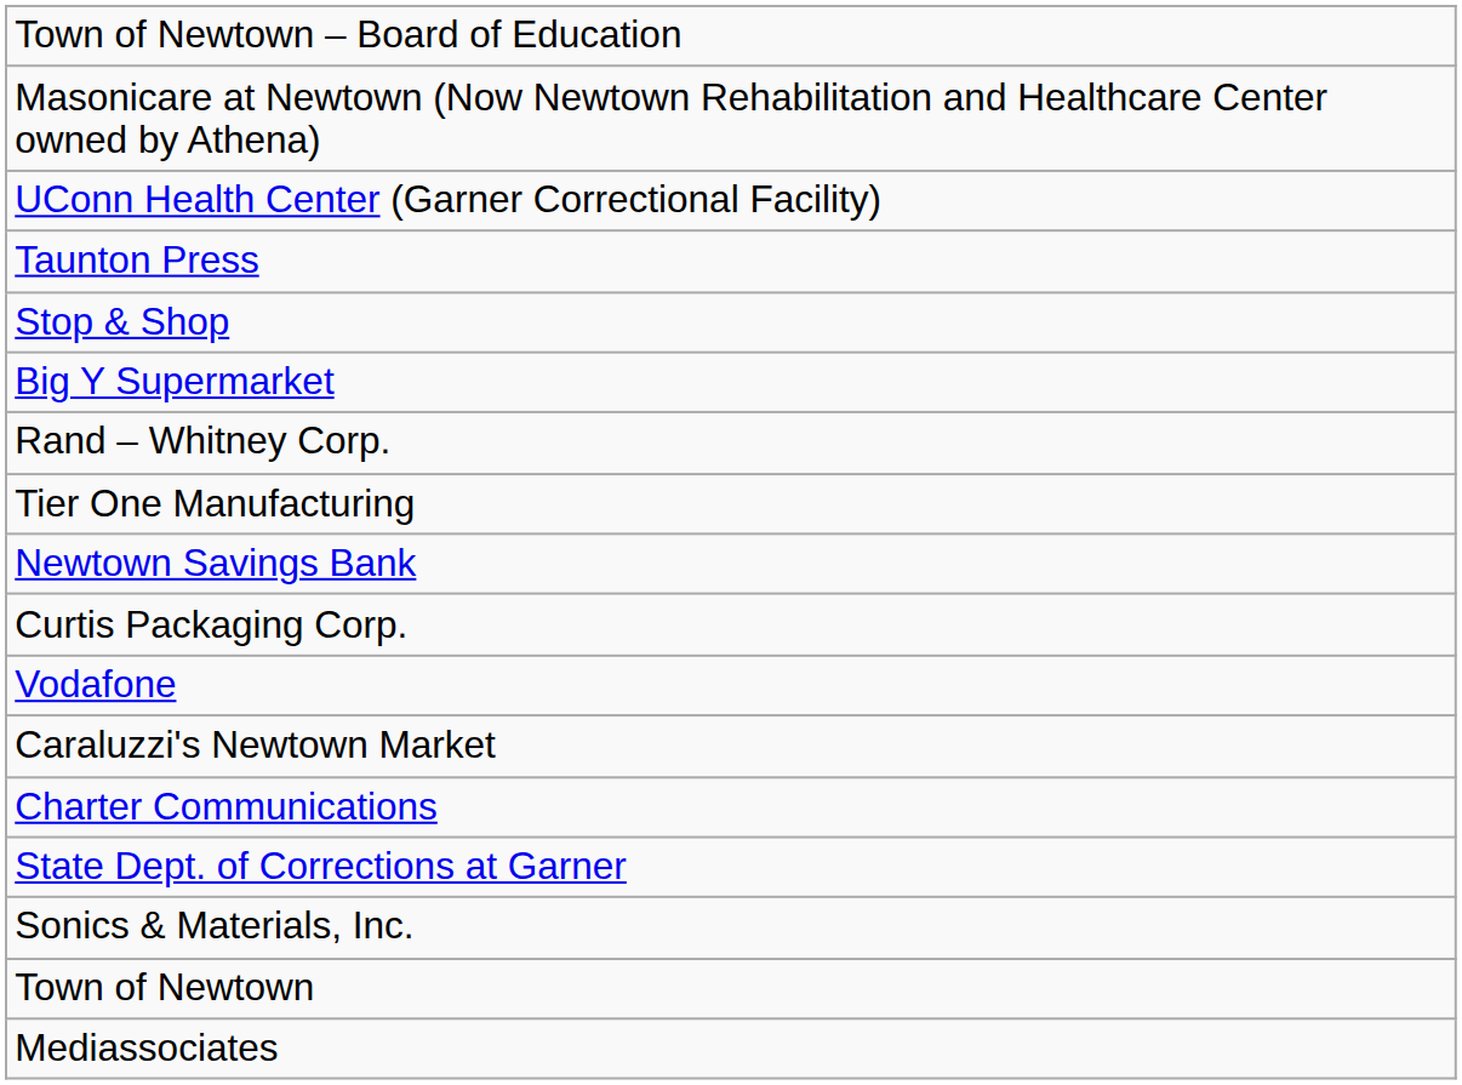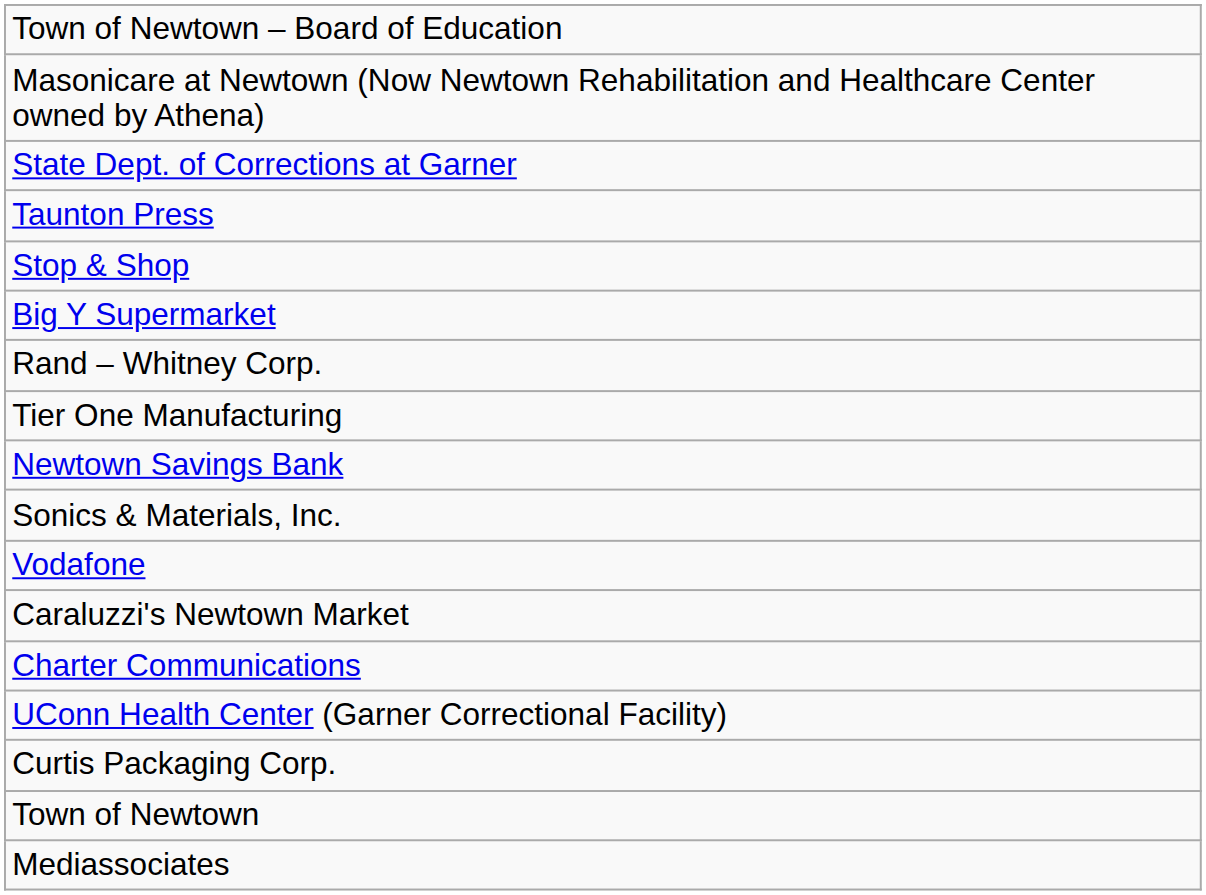row 3 | column 1: UConn Health Center (Garner Correctional Facility) -> State Dept. of Corrections at Garner
row 10 | column 1: Curtis Packaging Corp. -> Sonics & Materials, Inc.
row 14 | column 1: State Dept. of Corrections at Garner -> UConn Health Center (Garner Correctional Facility)
row 15 | column 1: Sonics & Materials, Inc. -> Curtis Packaging Corp.
